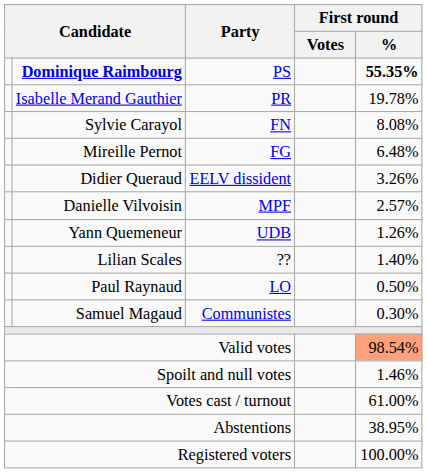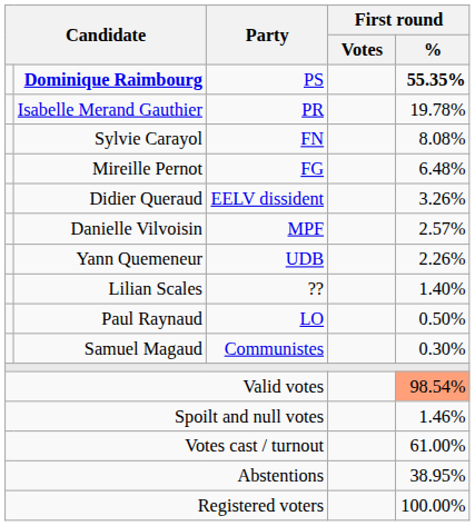Yann Quemeneur | First round / %: 1.26% -> 2.26%
